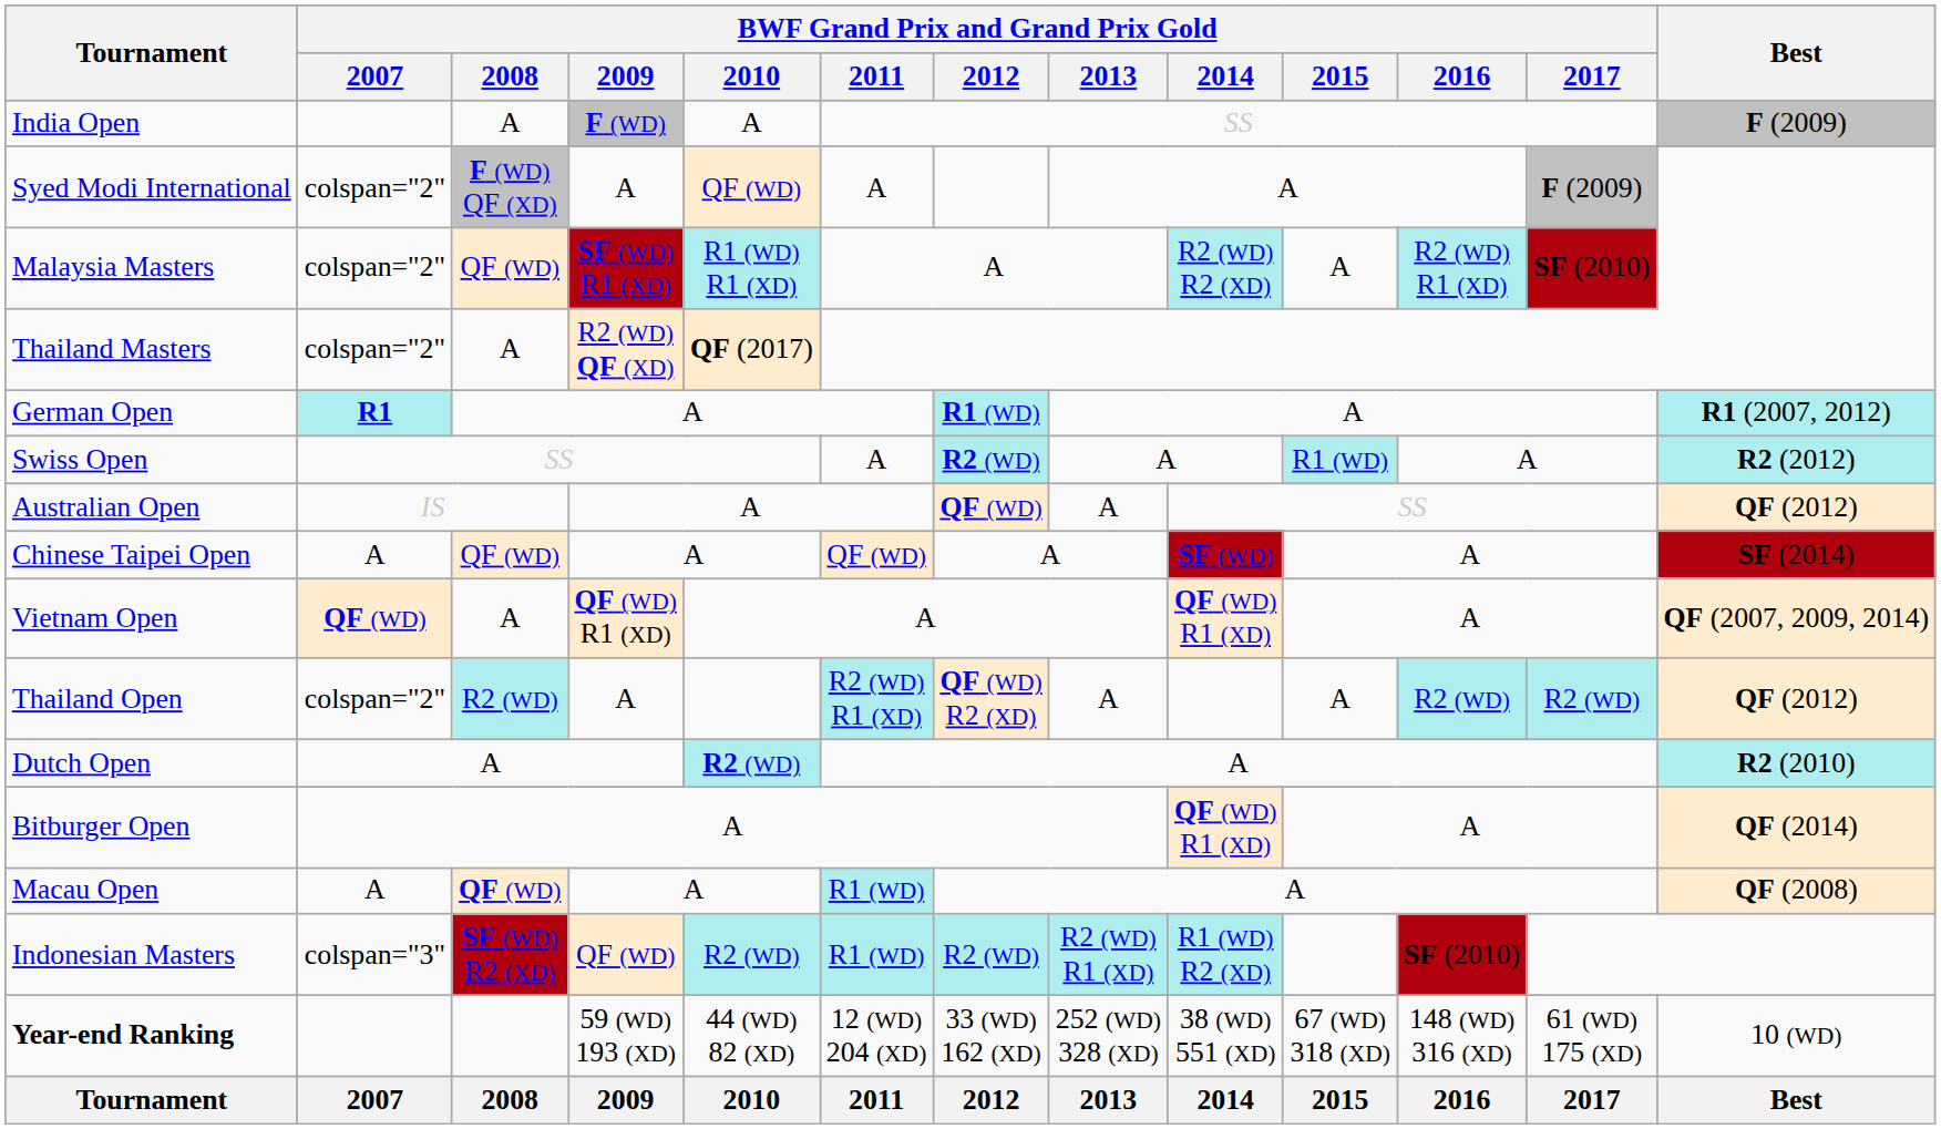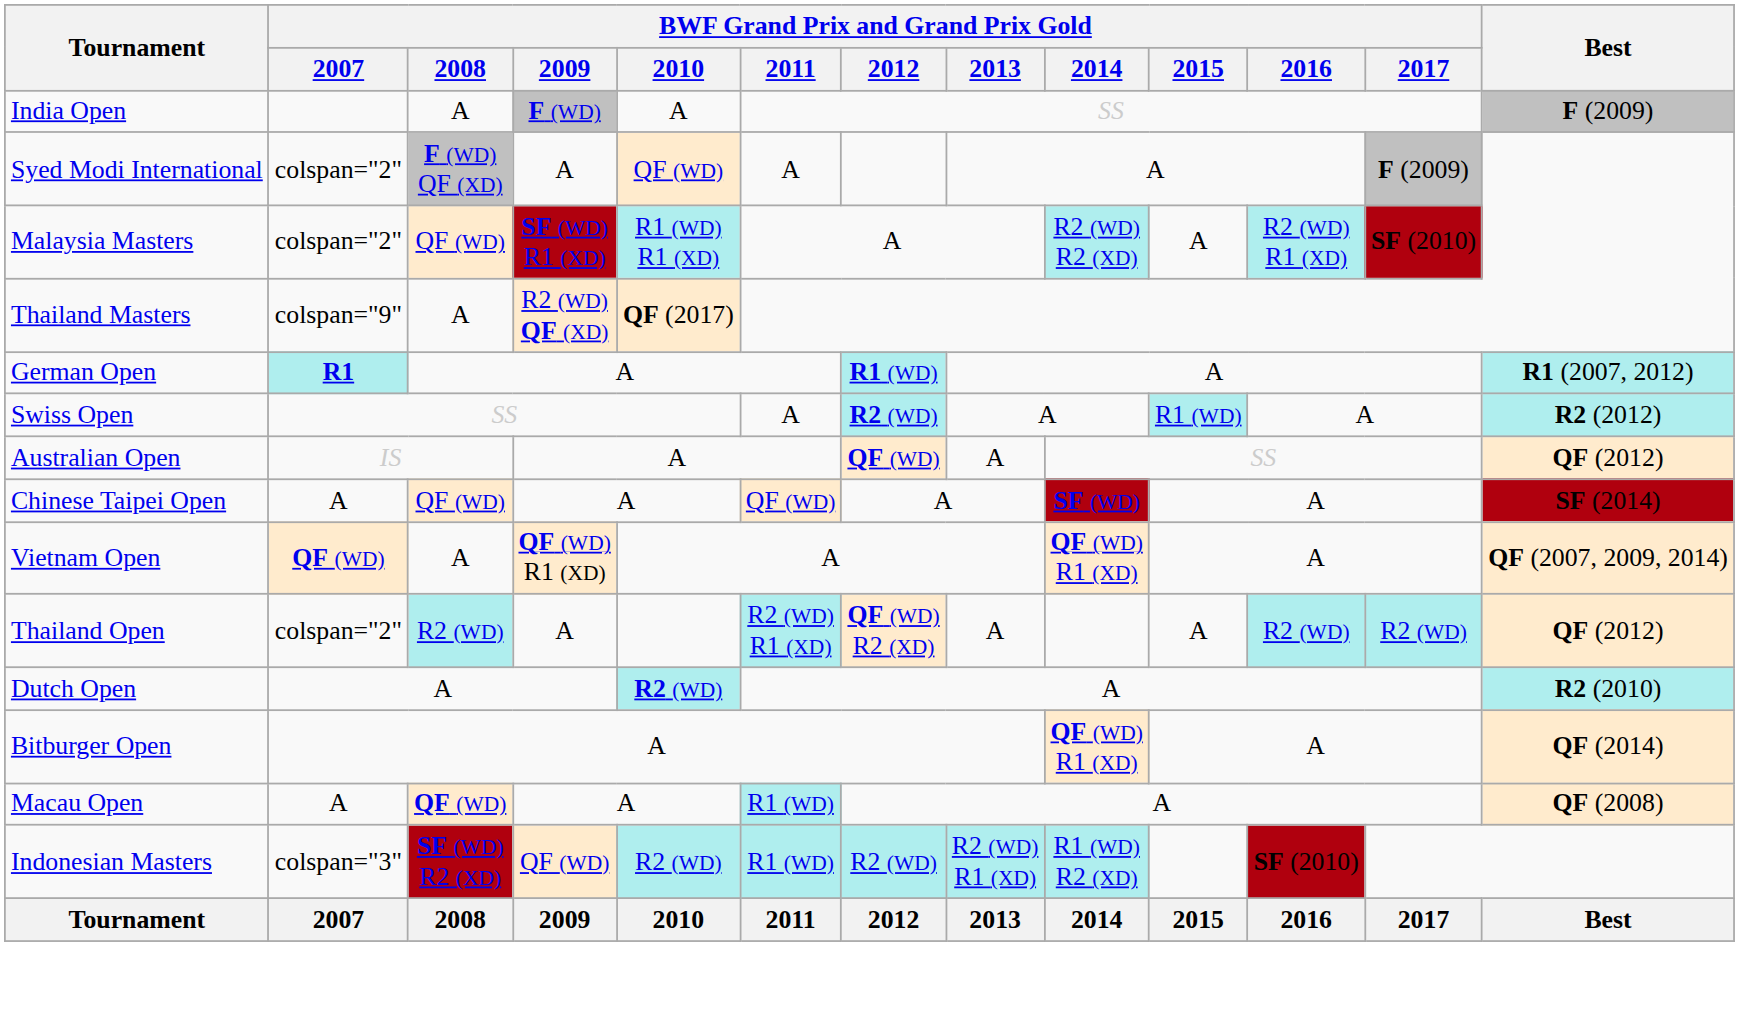Thailand Masters | BWF Grand Prix and Grand Prix Gold / 2007: colspan="2" -> colspan="9"
- row: Year-end Ranking | 59 (WD) 193 (XD) | 44 (WD) 82 (XD) | 12 (WD) 204 (XD) | 33 (WD) 162 (XD) | 252 (WD) 328 (XD) | 38 (WD) 551 (XD) | 67 (WD) 318 (XD) | 148 (WD) 316 (XD) | 61 (WD) 175 (XD) | 10 (WD)
